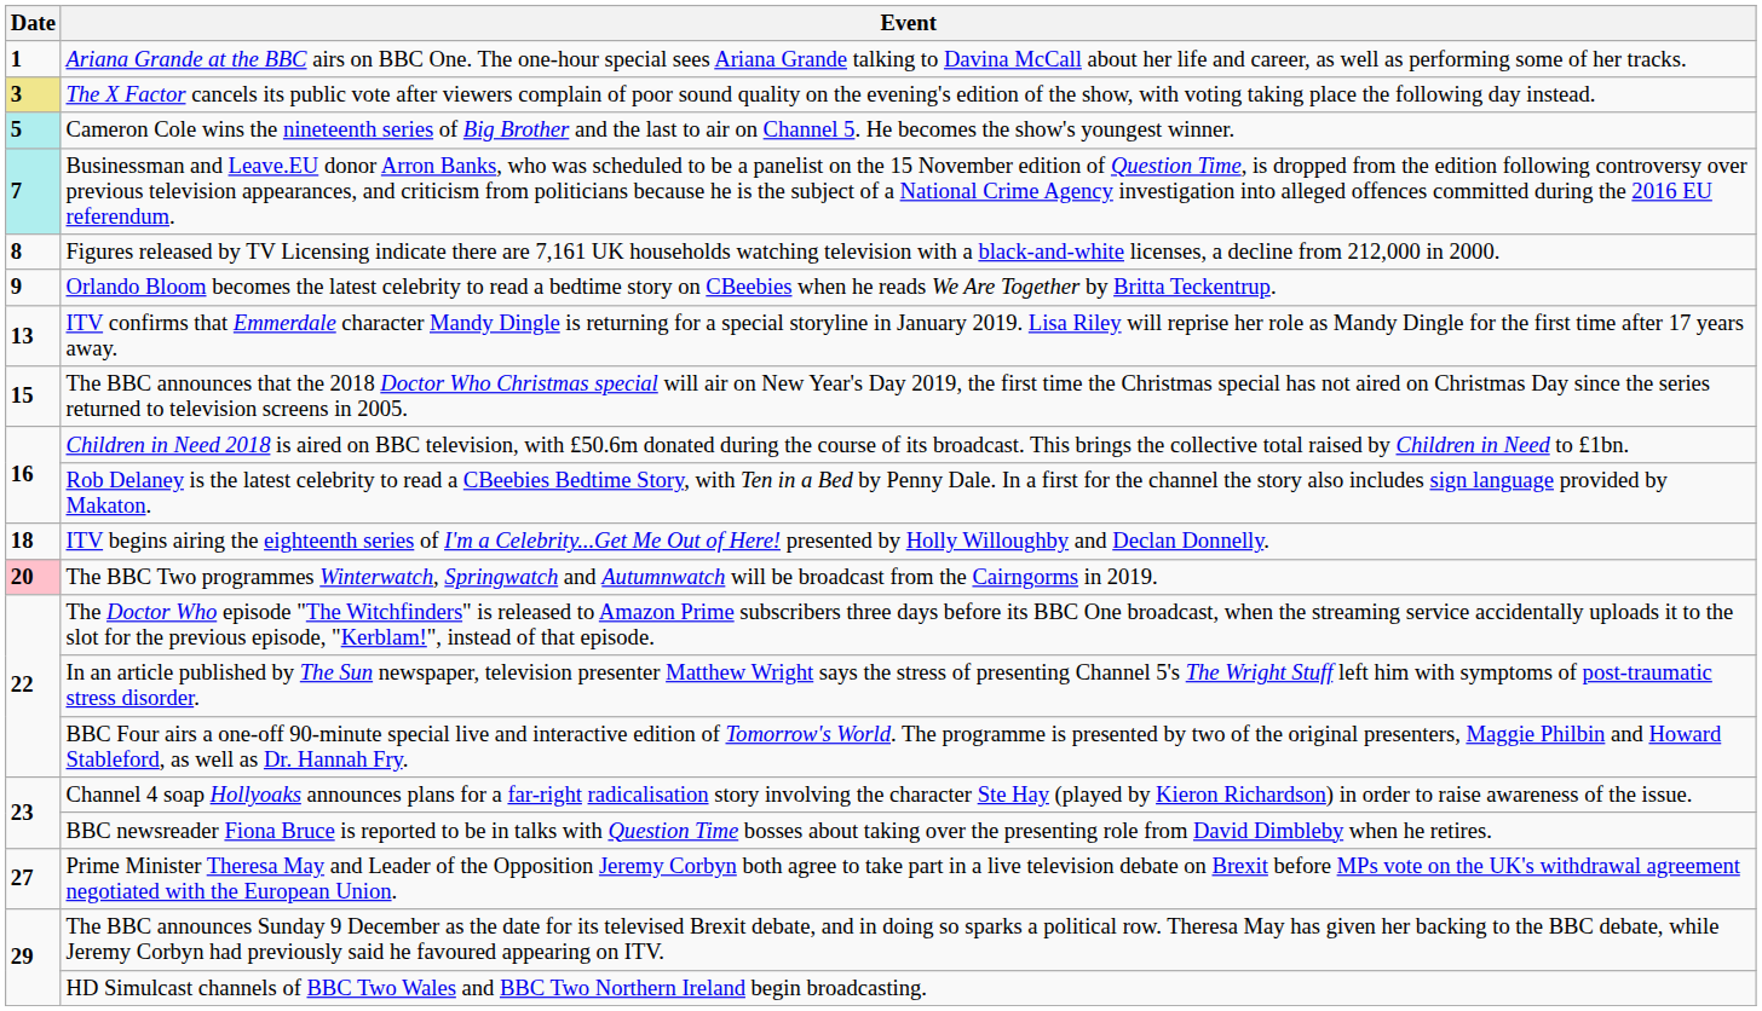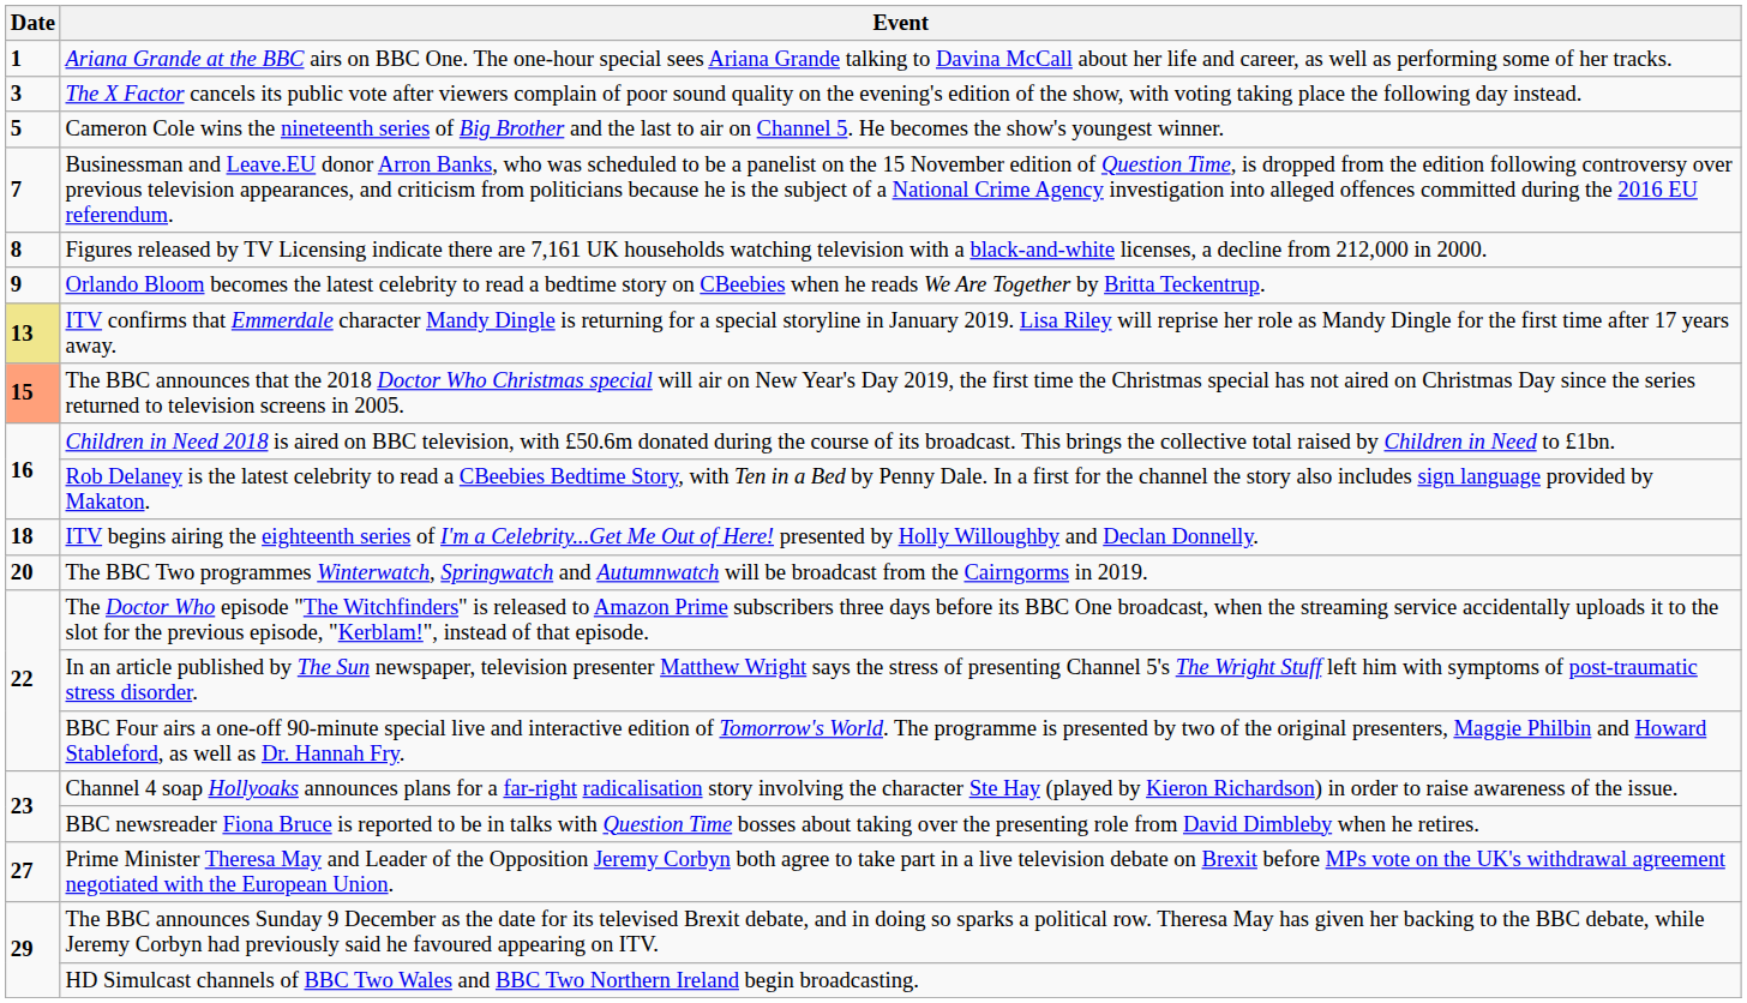row 3 | Date: khaki background -> no background
row 4 | Date: paleturquoise background -> no background
row 5 | Date: paleturquoise background -> no background
row 8 | Date: no background -> khaki background
row 9 | Date: no background -> lightsalmon background
row 13 | Date: pink background -> no background
